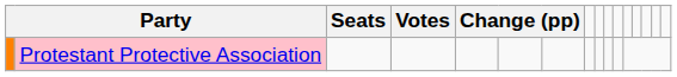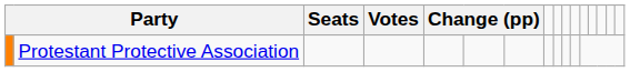Protestant Protective Association | column 2: pink background -> no background
